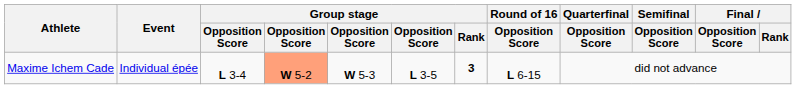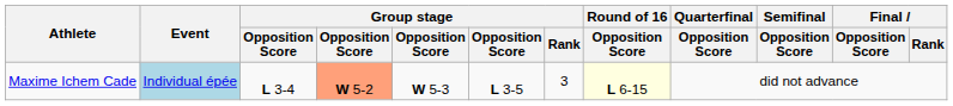Maxime Ichem Cade | Event: no background -> lightblue background
Maxime Ichem Cade | Group stage / Rank: bold -> normal
Maxime Ichem Cade | Round of 16 / Opposition Score: no background -> lightyellow background
